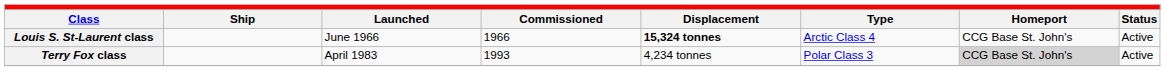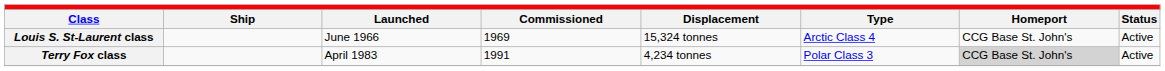Louis S. St-Laurent class | Commissioned: 1966 -> 1969
Louis S. St-Laurent class | Displacement: bold -> normal
Terry Fox class | Commissioned: 1993 -> 1991
